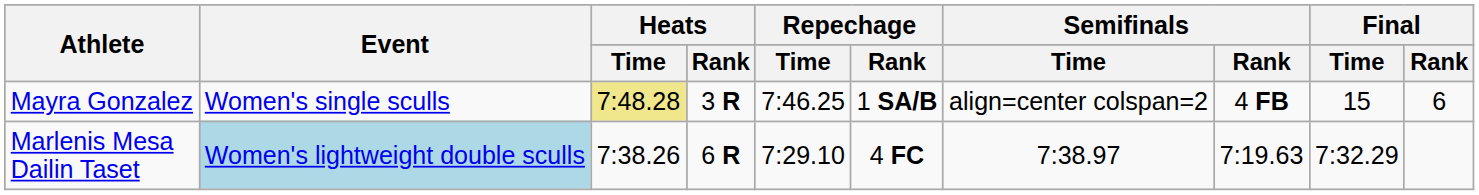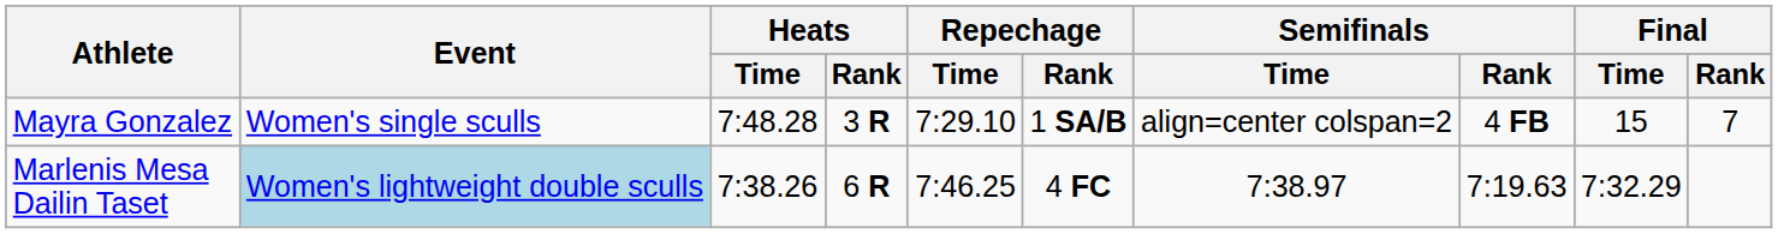Mayra Gonzalez | Heats / Time: khaki background -> no background
Mayra Gonzalez | Repechage / Time: 7:46.25 -> 7:29.10
Mayra Gonzalez | Final / Rank: 6 -> 7
Marlenis Mesa Dailin Taset | Repechage / Time: 7:29.10 -> 7:46.25
